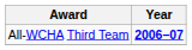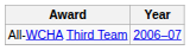row 2 | Year: bold -> normal
